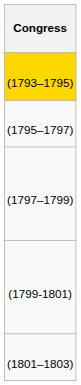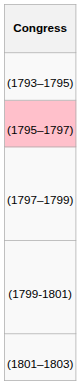row 2 | column 1: gold background -> no background
row 3 | column 1: no background -> pink background
